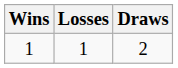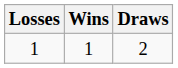columns swapped: Wins <-> Losses
